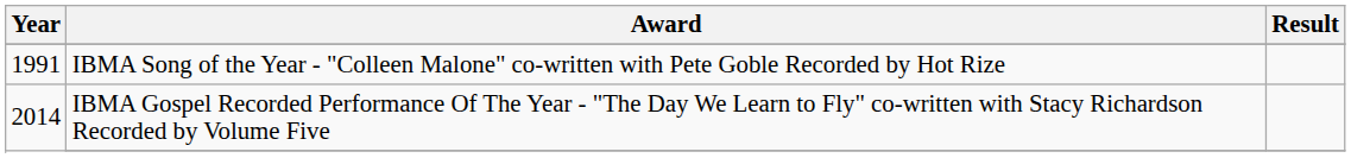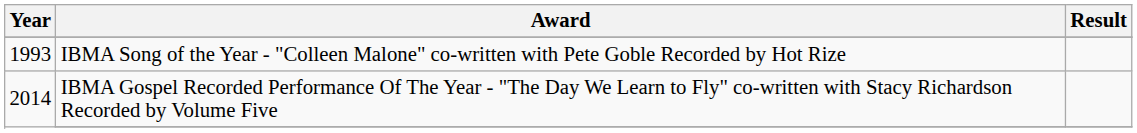row 2 | Year: 1991 -> 1993
